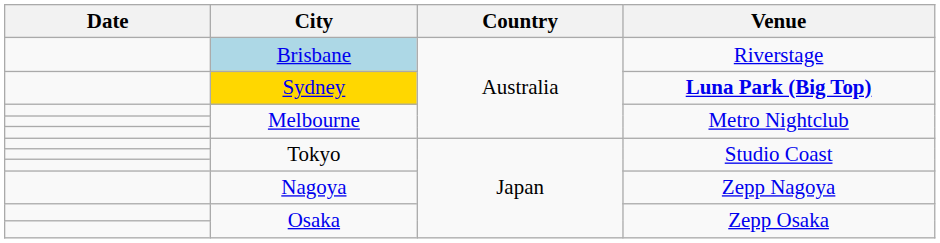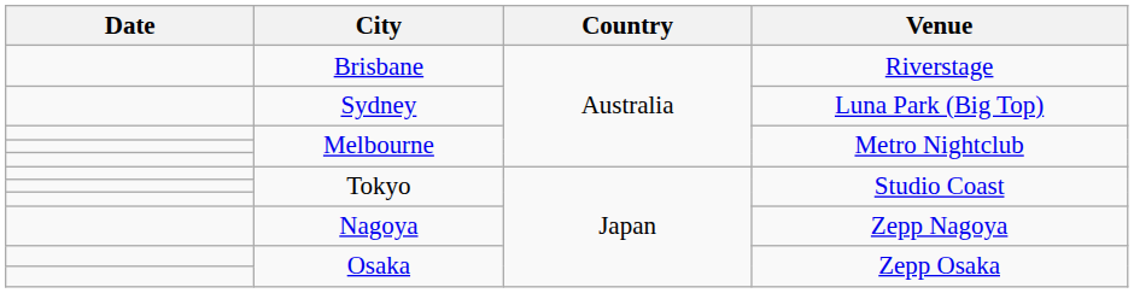Brisbane | City: lightblue background -> no background
Sydney | City: gold background -> no background
Sydney | Venue: bold -> normal
